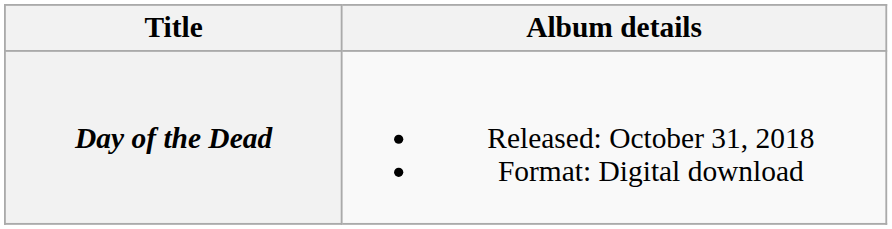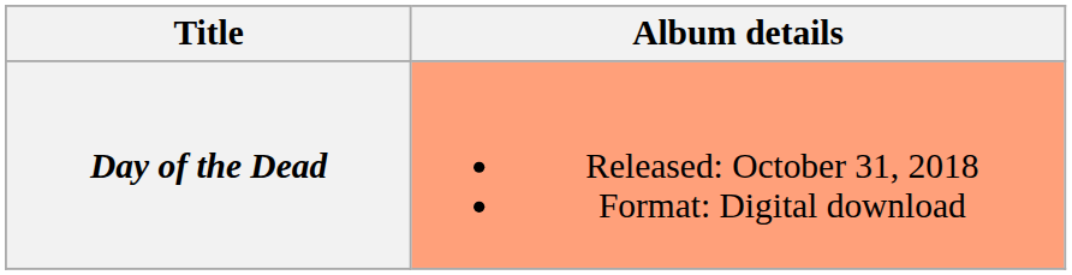Day of the Dead | Album details: no background -> lightsalmon background
